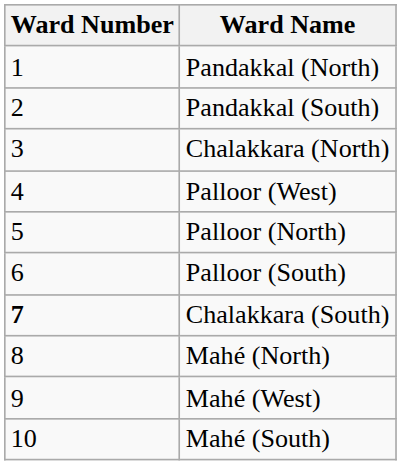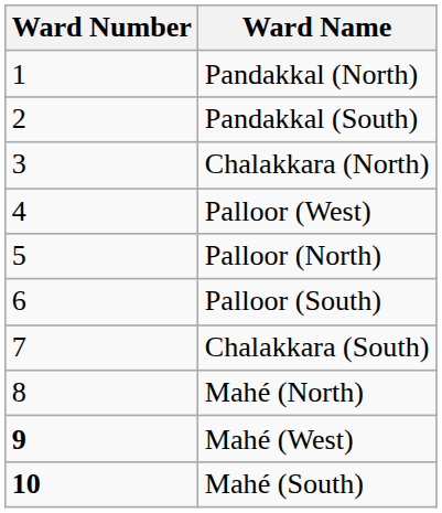Chalakkara (South) | Ward Number: bold -> normal
Mahé (West) | Ward Number: normal -> bold
Mahé (South) | Ward Number: normal -> bold
